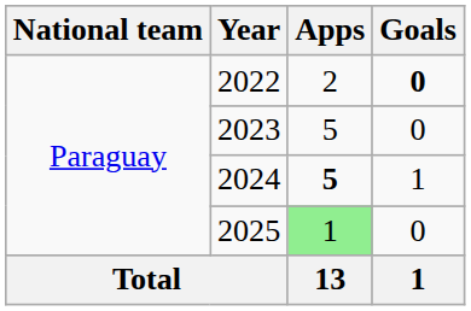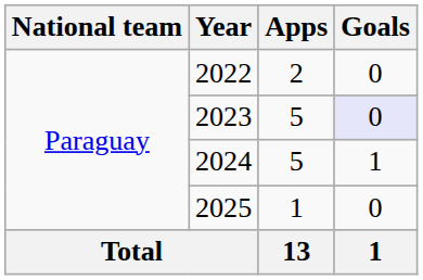2022 | Goals: bold -> normal
2023 | Goals: no background -> lavender background
2024 | Apps: bold -> normal
2025 | Apps: lightgreen background -> no background
